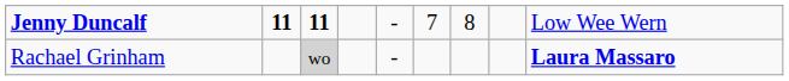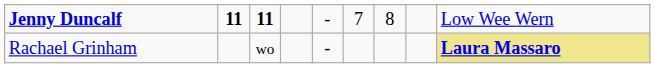Rachael Grinham | column 3: lightgrey background -> no background
Rachael Grinham | column 9: no background -> khaki background
